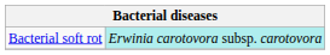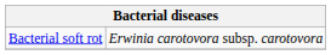Bacterial soft rot | column 2: paleturquoise background -> no background
